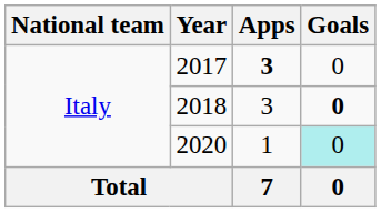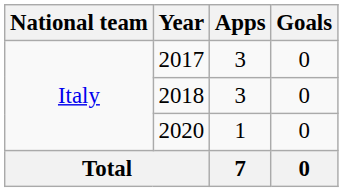2017 | Apps: bold -> normal
2018 | Goals: bold -> normal
2020 | Goals: paleturquoise background -> no background
